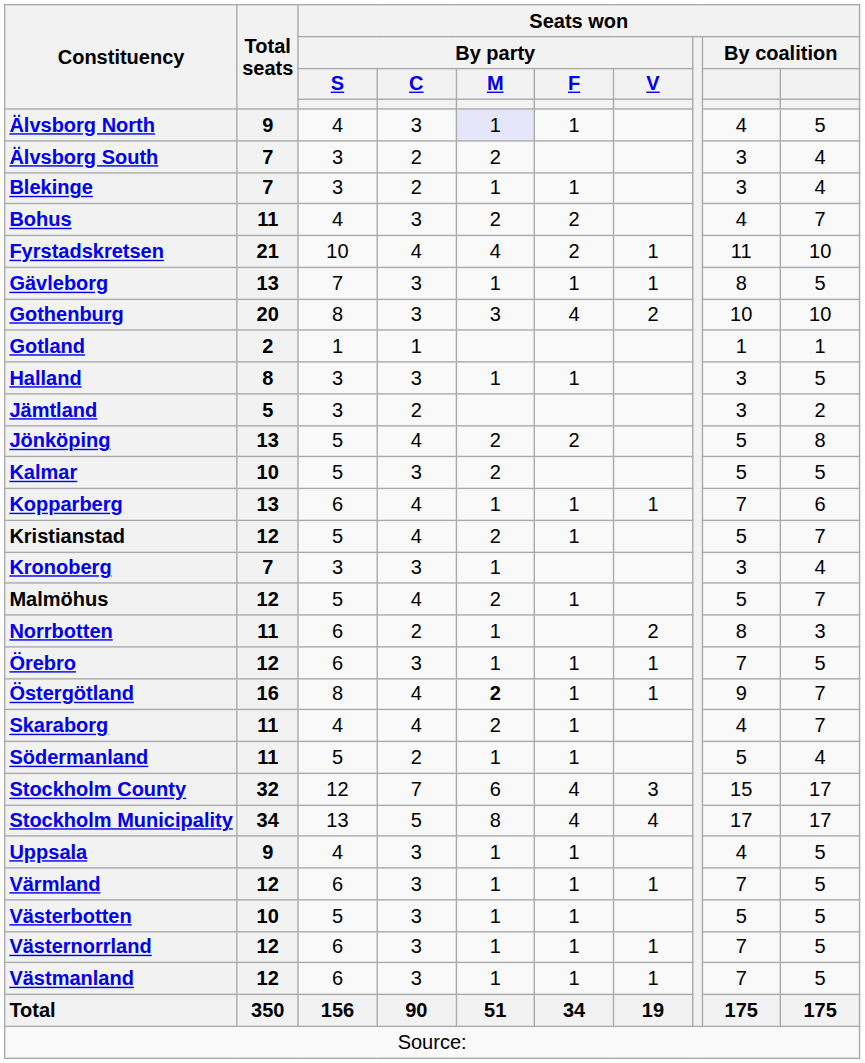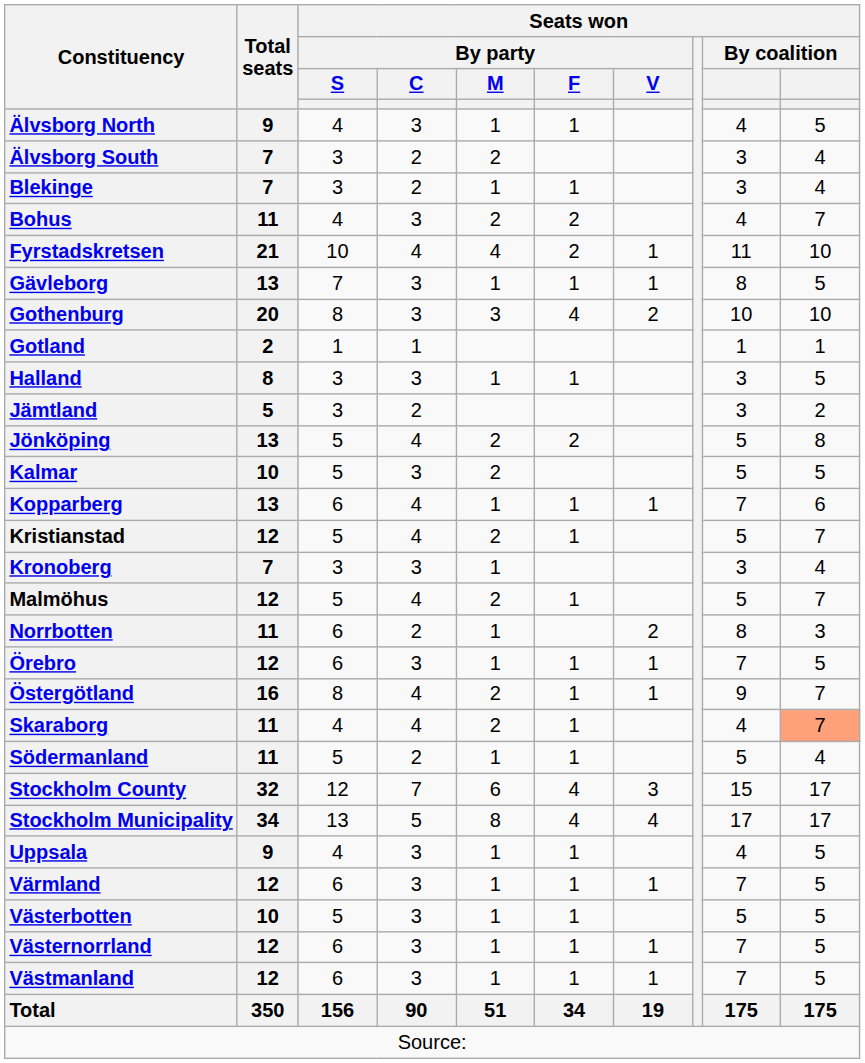Älvsborg North | Seats won / By party / M: lavender background -> no background
Östergötland | Seats won / By party / M: bold -> normal
Skaraborg | column 10: no background -> lightsalmon background
